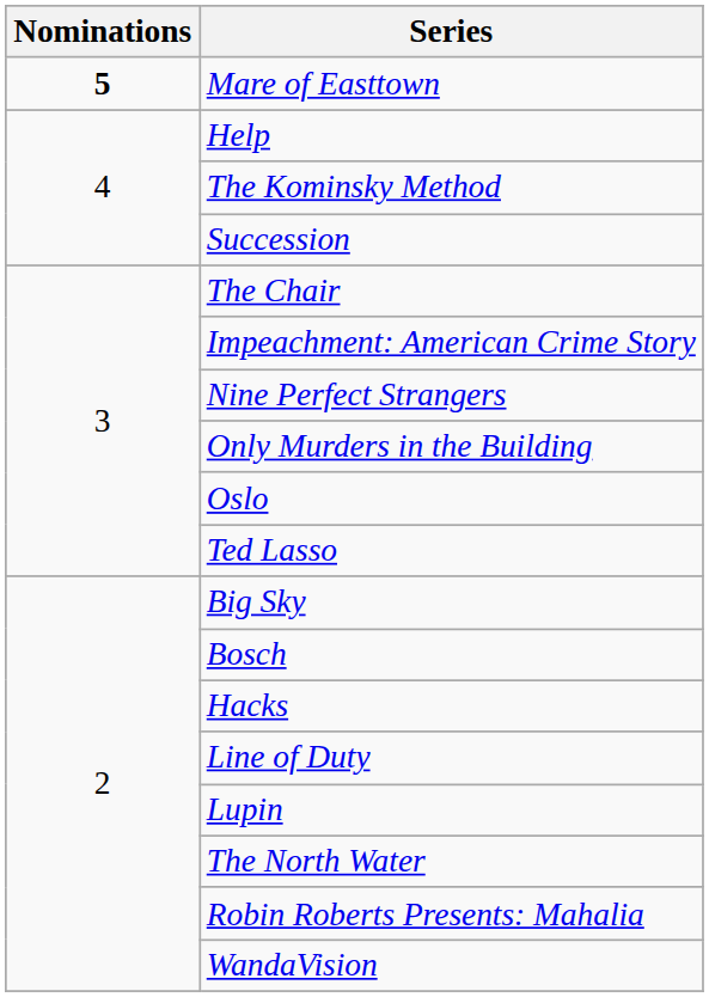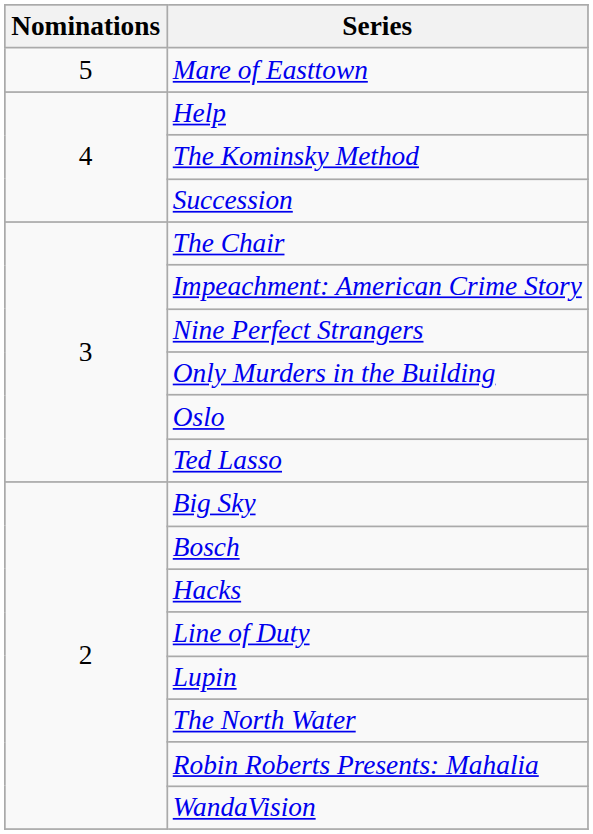Mare of Easttown | Nominations: bold -> normal
